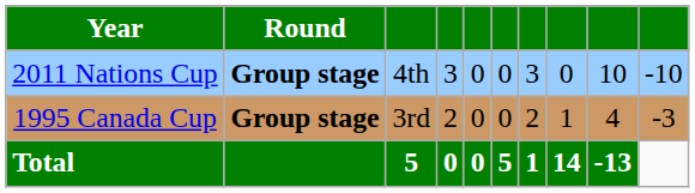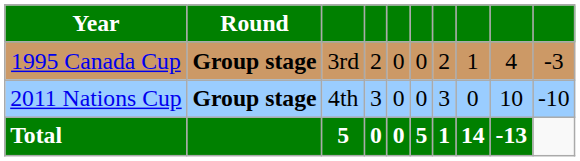rows swapped: 1995 Canada Cup <-> 2011 Nations Cup
